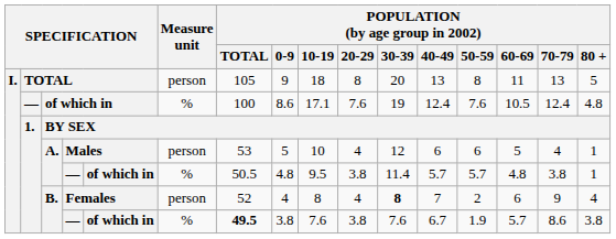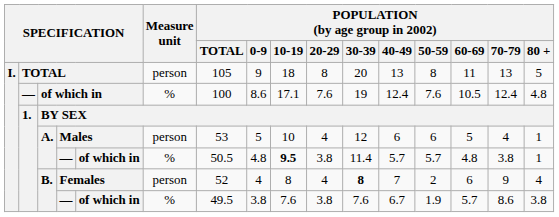A. / — | POPULATION (by age group in 2002) / 10-19: normal -> bold
B. / — | POPULATION (by age group in 2002) / TOTAL: bold -> normal
